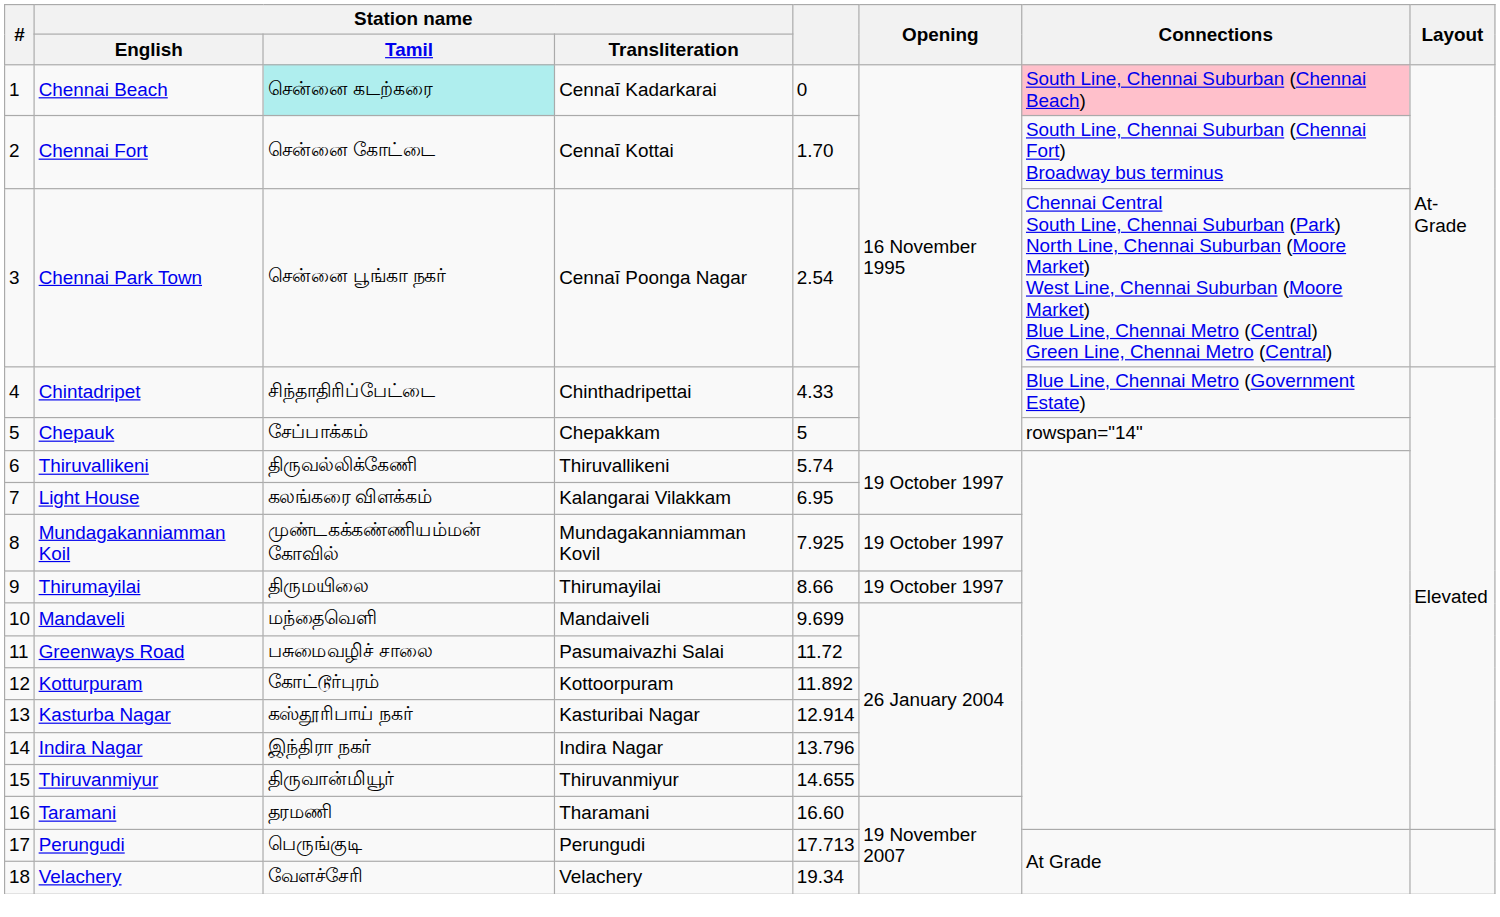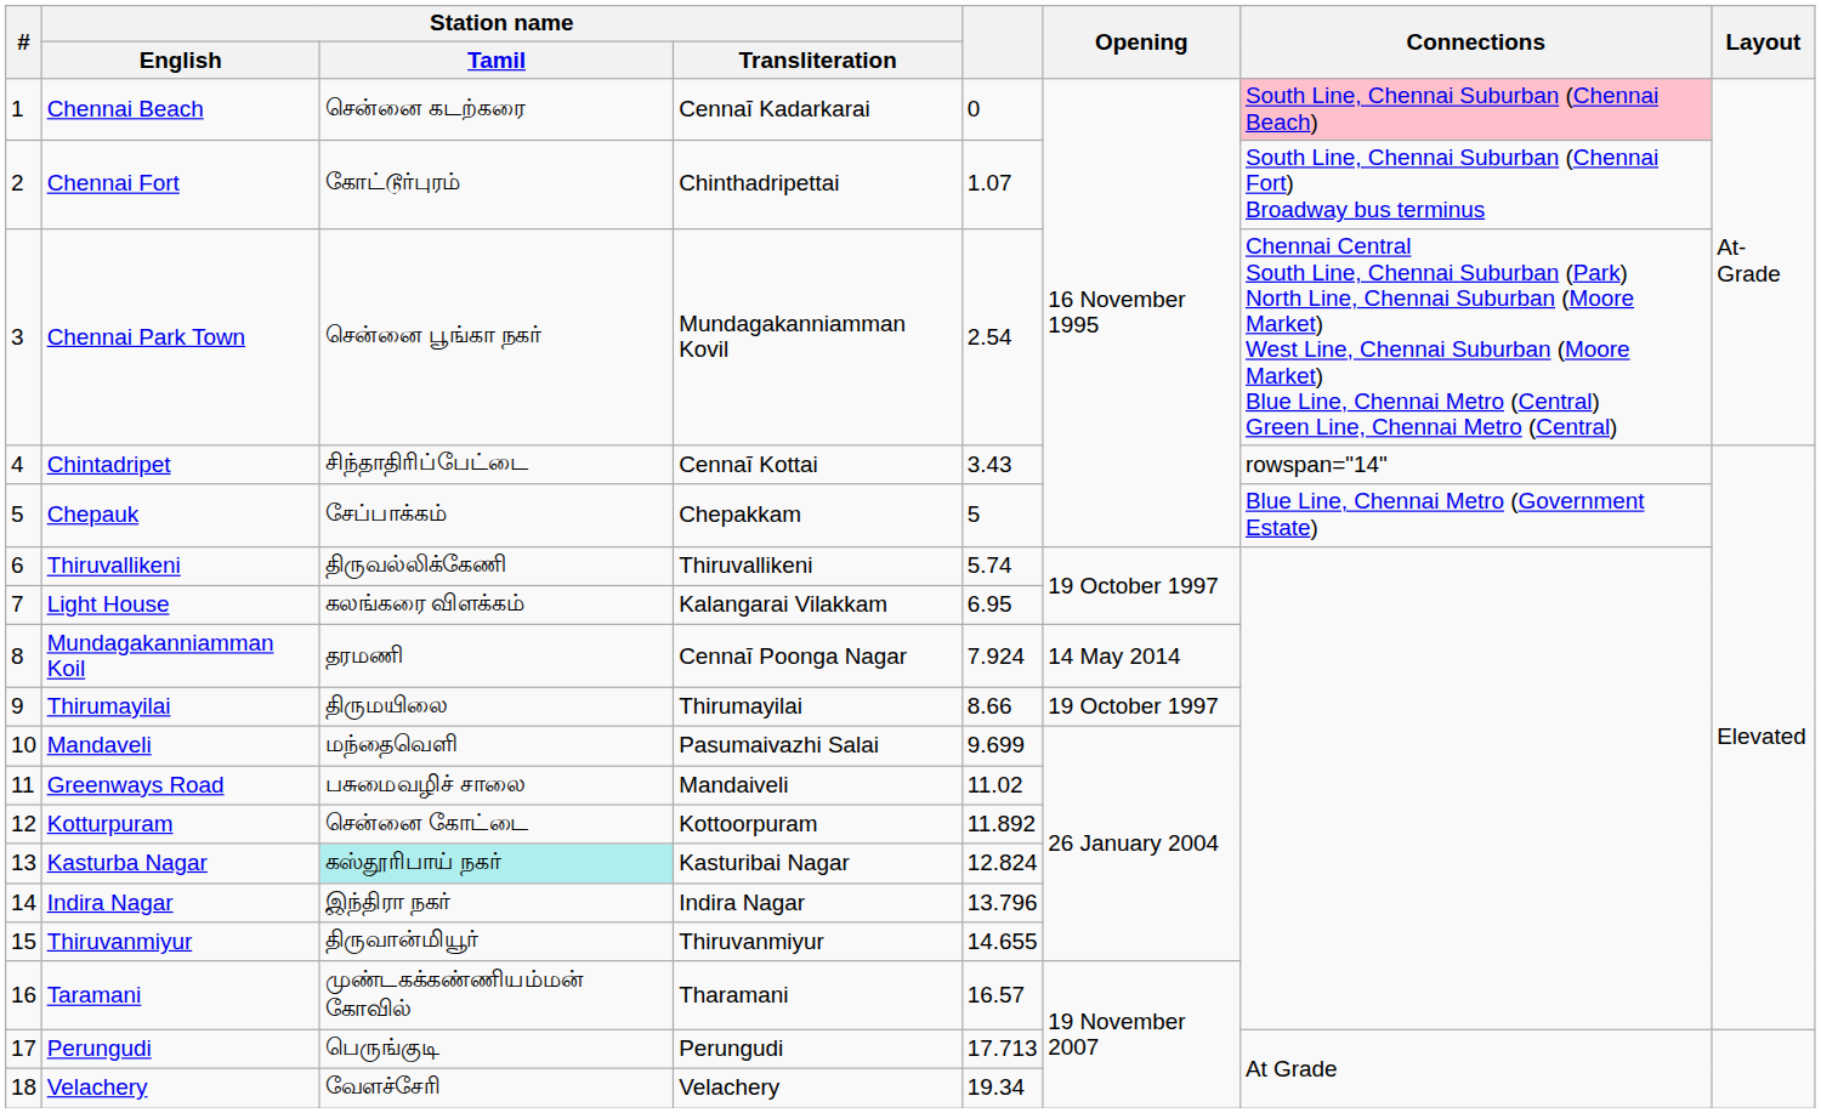Chennai Beach | Station name / Tamil: paleturquoise background -> no background
Chennai Fort | Station name / Tamil: சென்னை கோட்டை -> கோட்டூர்புரம்
Chennai Fort | Station name / Transliteration: Cennaī Kottai -> Chinthadripettai
Chennai Fort | column 5: 1.70 -> 1.07
Chennai Park Town | Station name / Transliteration: Cennaī Poonga Nagar -> Mundagakanniamman Kovil
Chintadripet | Station name / Transliteration: Chinthadripettai -> Cennaī Kottai
Chintadripet | column 5: 4.33 -> 3.43
Chintadripet | Connections: Blue Line, Chennai Metro (Government Estate) -> rowspan="14"
Chepauk | Connections: rowspan="14" -> Blue Line, Chennai Metro (Government Estate)
Mundagakanniamman Koil | Station name / Tamil: முண்டகக்கண்ணியம்மன் கோவில் -> தரமணி
Mundagakanniamman Koil | Station name / Transliteration: Mundagakanniamman Kovil -> Cennaī Poonga Nagar
Mundagakanniamman Koil | column 5: 7.925 -> 7.924
Mundagakanniamman Koil | Opening: 19 October 1997 -> 14 May 2014
Mandaveli | Station name / Transliteration: Mandaiveli -> Pasumaivazhi Salai
Greenways Road | Station name / Transliteration: Pasumaivazhi Salai -> Mandaiveli
Greenways Road | column 5: 11.72 -> 11.02
Kotturpuram | Station name / Tamil: கோட்டூர்புரம் -> சென்னை கோட்டை
Kasturba Nagar | Station name / Tamil: no background -> paleturquoise background
Kasturba Nagar | column 5: 12.914 -> 12.824
Taramani | Station name / Tamil: தரமணி -> முண்டகக்கண்ணியம்மன் கோவில்
Taramani | column 5: 16.60 -> 16.57
